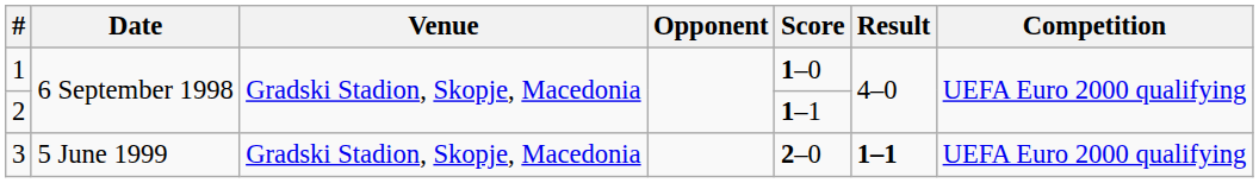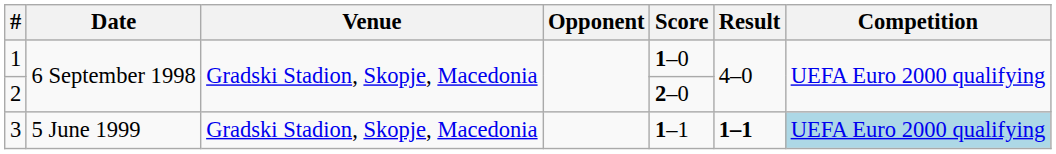2 | Score: 1–1 -> 2–0
3 | Score: 2–0 -> 1–1
3 | Competition: no background -> lightblue background
